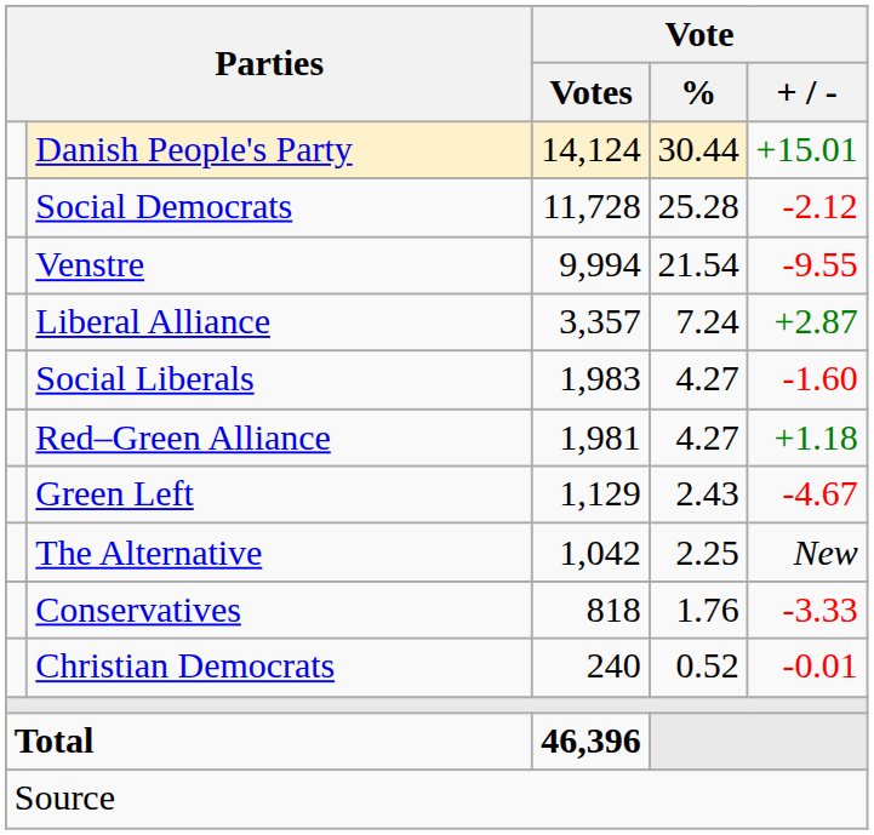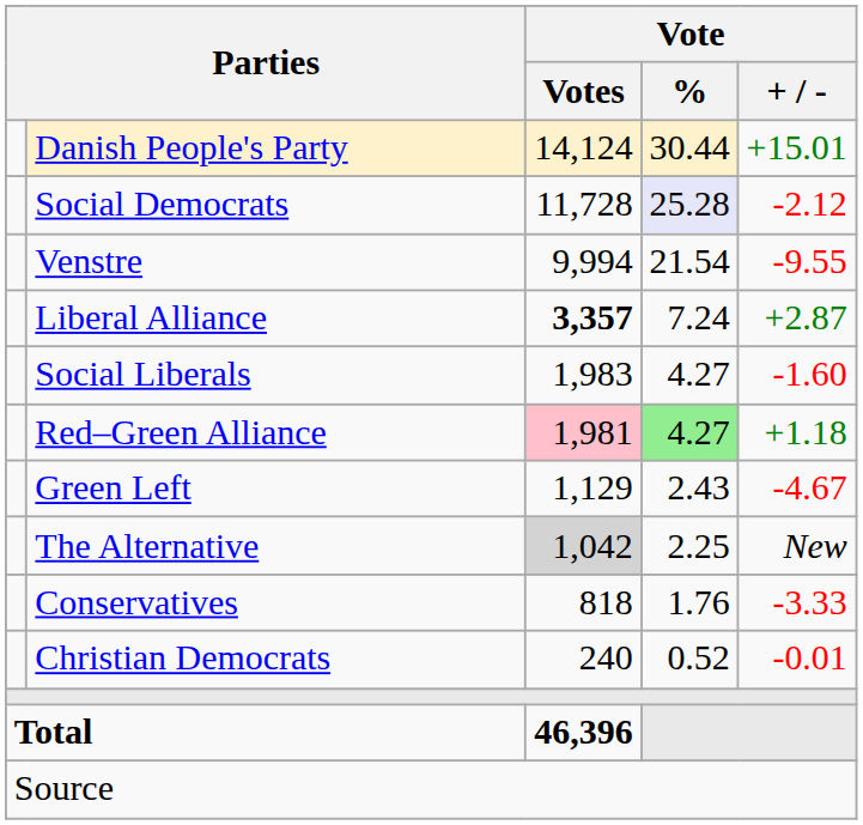Social Democrats | Vote / %: no background -> lavender background
Liberal Alliance | Vote / Votes: normal -> bold
Red–Green Alliance | Vote / Votes: no background -> pink background
Red–Green Alliance | Vote / %: no background -> lightgreen background
The Alternative | Vote / Votes: no background -> lightgrey background
